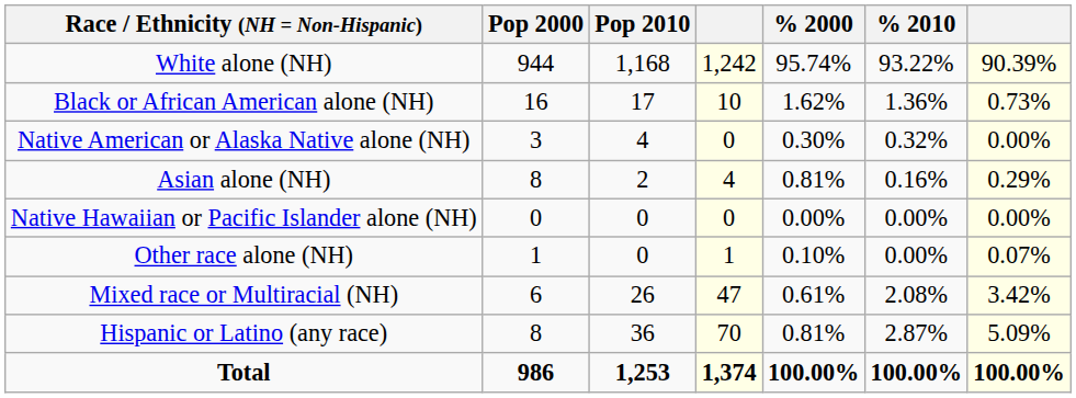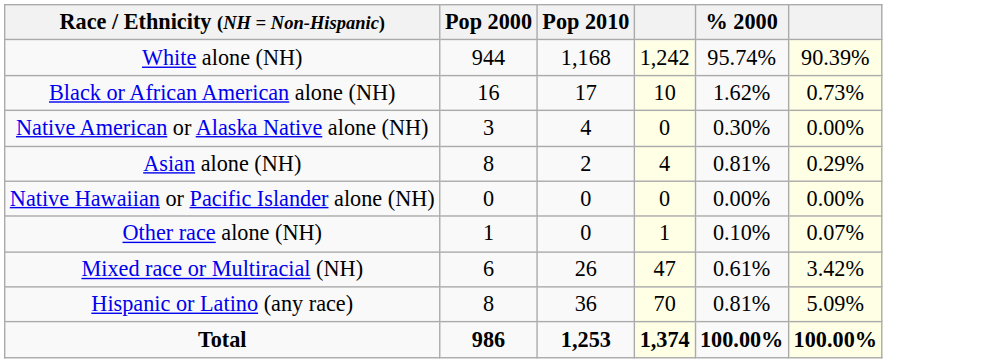- column: % 2010 | 93.22% | 1.36% | 0.32% | 0.16% | 0.00% | 0.00% | 2.08% | 2.87% | 100.00%
